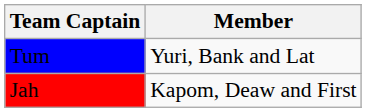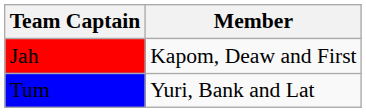rows swapped: Tum <-> Jah
